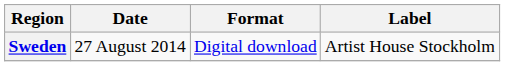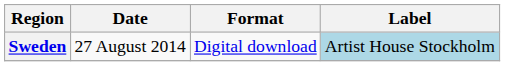Sweden | Label: no background -> lightblue background
